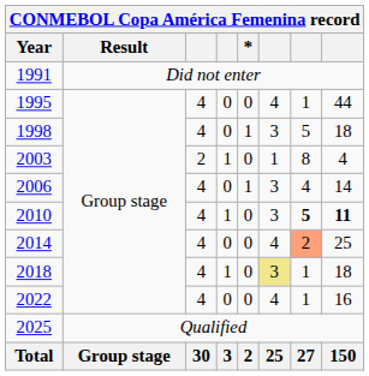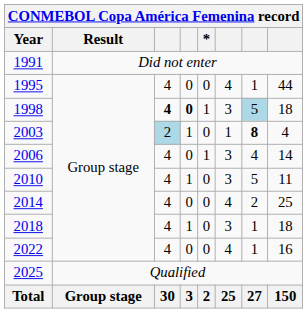1998 | column 3: normal -> bold
1998 | column 4: normal -> bold
1998 | column 7: no background -> lightblue background
2003 | column 3: no background -> lightblue background
2003 | column 7: normal -> bold
2010 | column 7: bold -> normal
2010 | column 8: bold -> normal
2014 | column 7: lightsalmon background -> no background
2018 | column 6: khaki background -> no background
